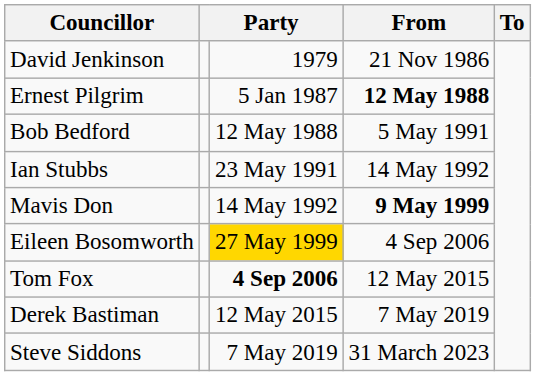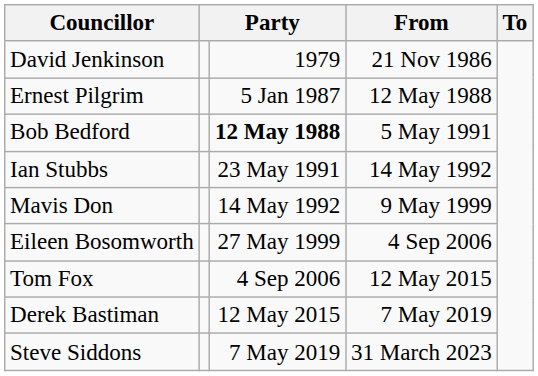Ernest Pilgrim | From: bold -> normal
Bob Bedford | column 3: normal -> bold
Mavis Don | From: bold -> normal
Eileen Bosomworth | column 3: gold background -> no background
Tom Fox | column 3: bold -> normal
